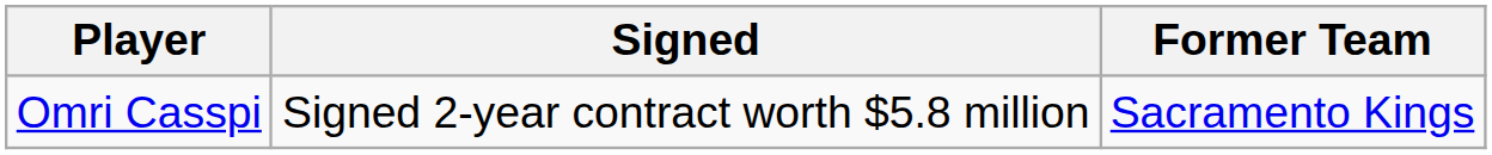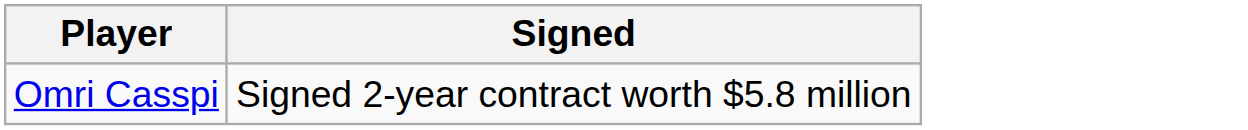- column: Former Team | Sacramento Kings
